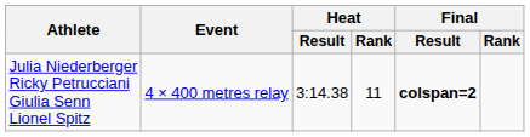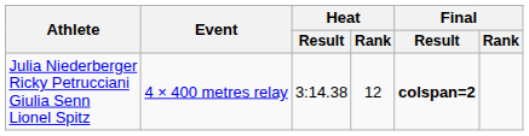row 3 | Heat / Rank: 11 -> 12
